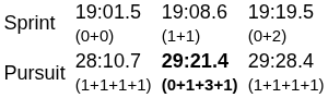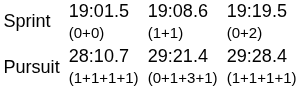Pursuit | column 3: bold -> normal
